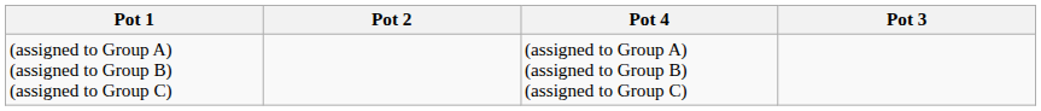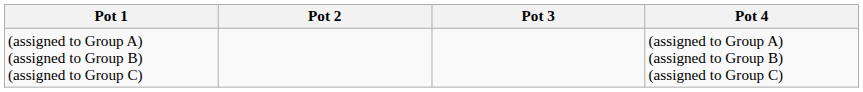columns swapped: Pot 3 <-> Pot 4
